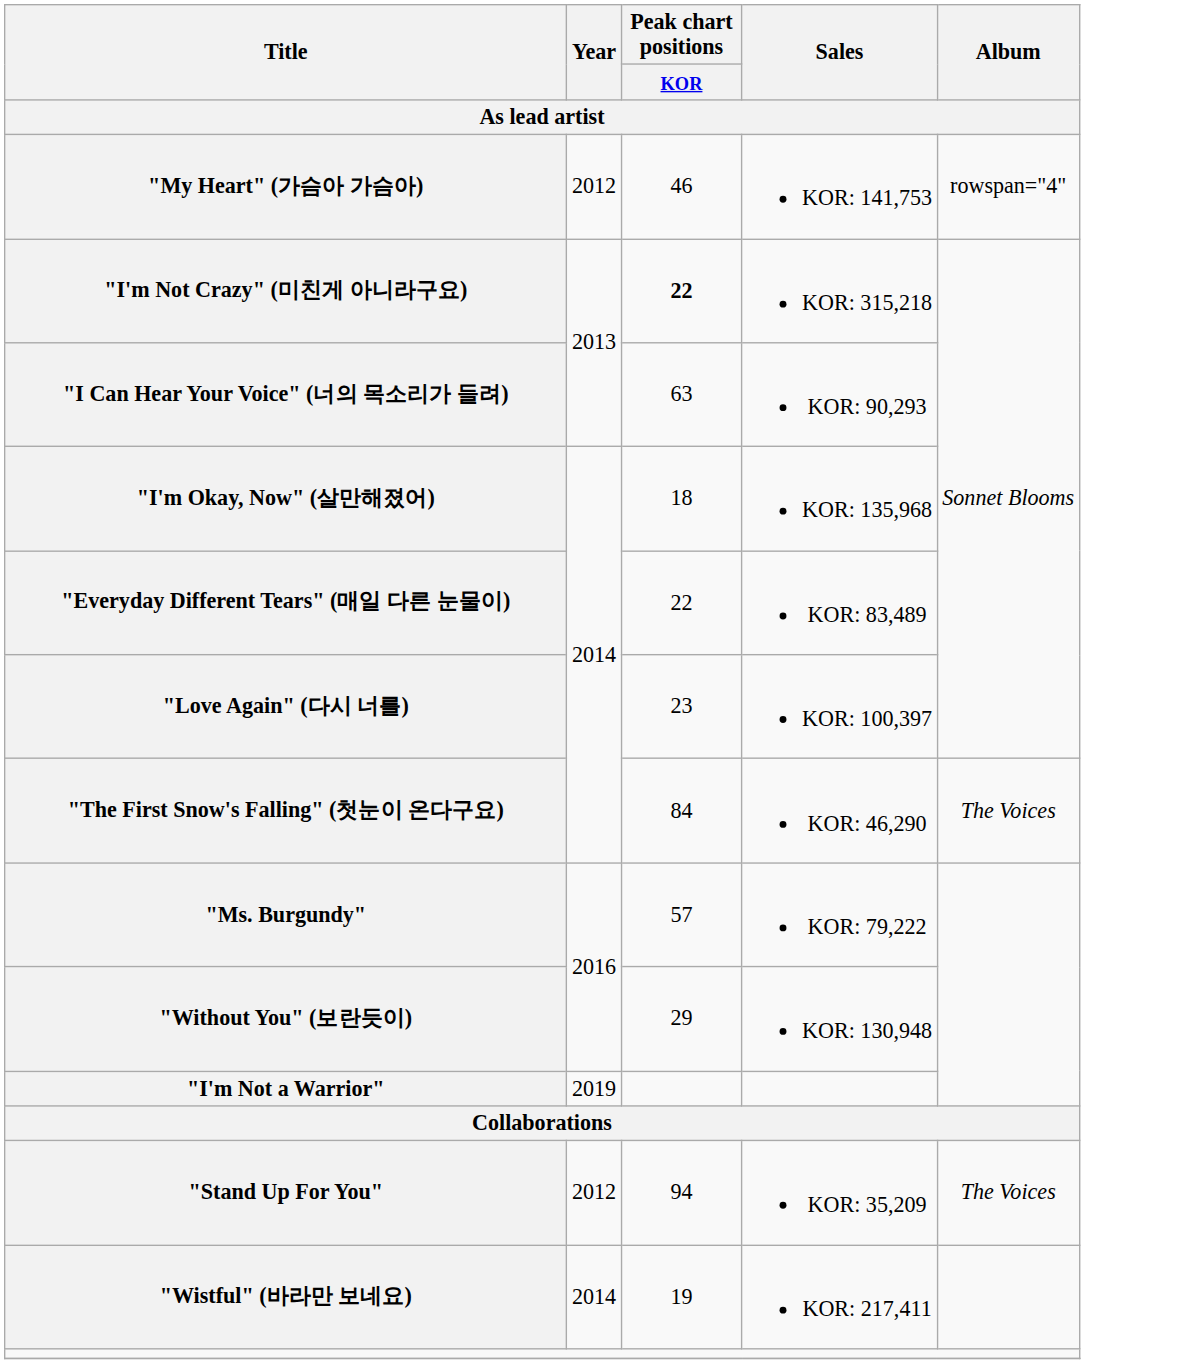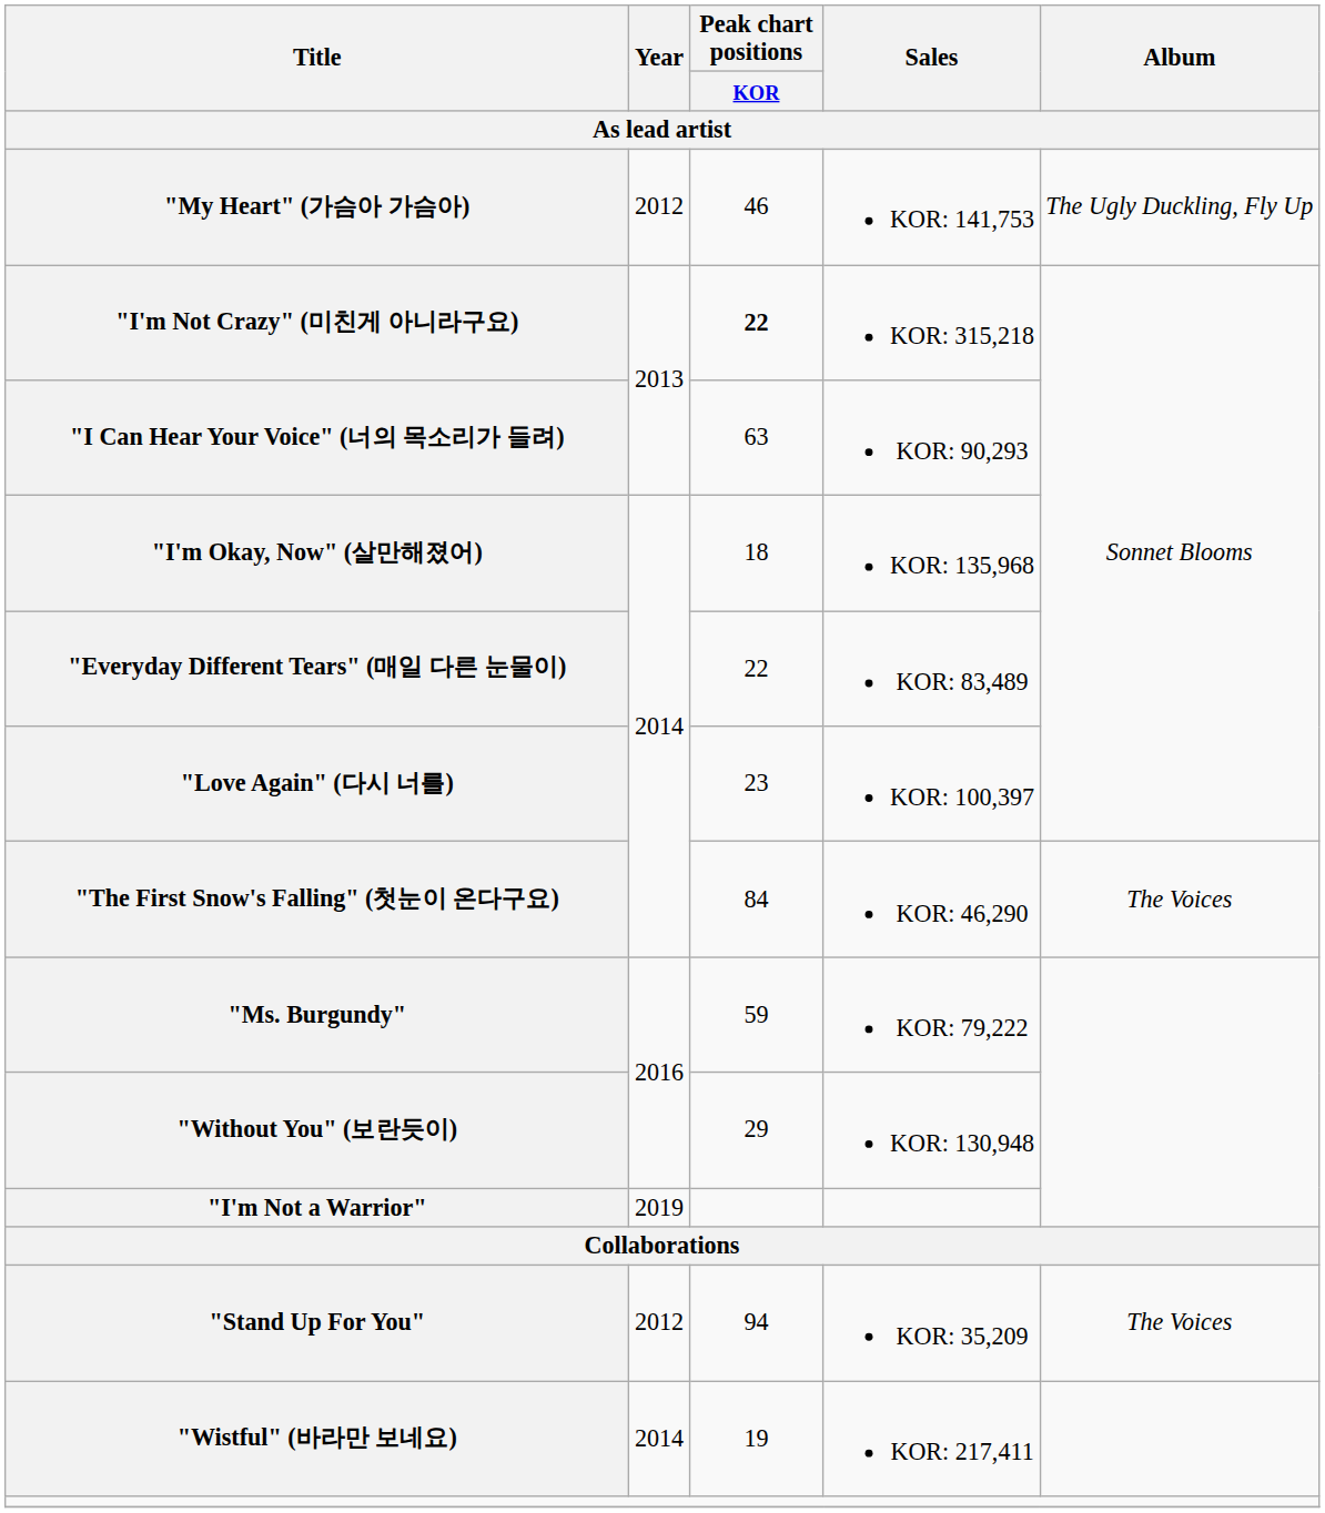"My Heart" (가슴아 가슴아) | Album: rowspan="4" -> The Ugly Duckling, Fly Up
"Ms. Burgundy" | Peak chart positions / KOR: 57 -> 59
